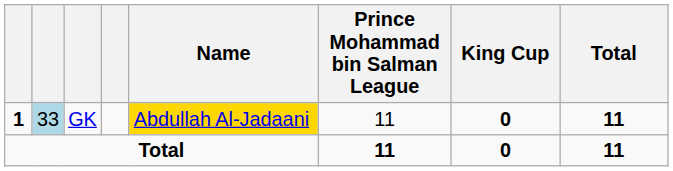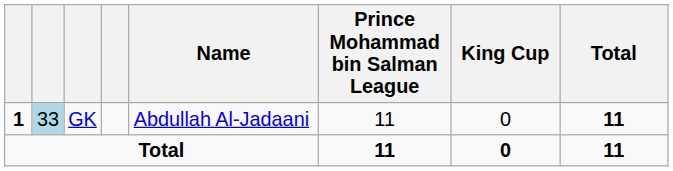1 | Name: gold background -> no background
1 | King Cup: bold -> normal
